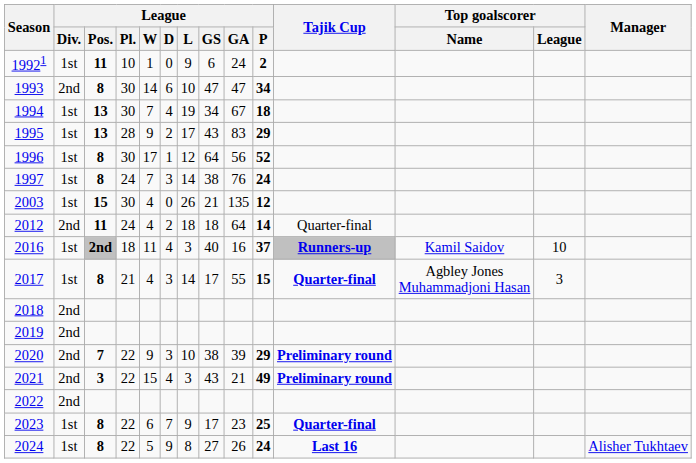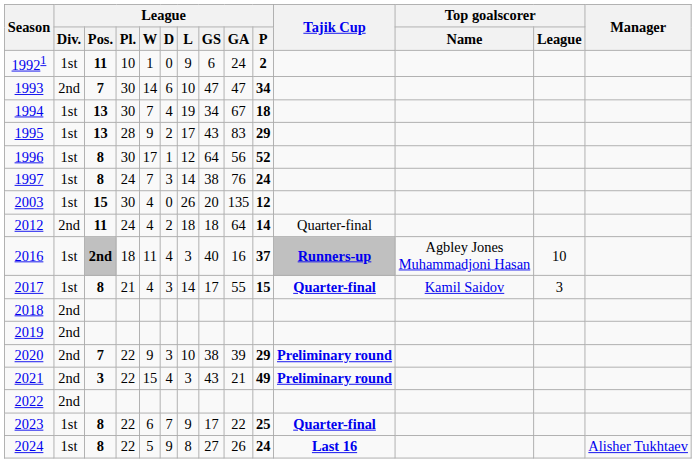1993 | League / Pos.: 8 -> 7
2003 | League / GS: 21 -> 20
2016 | Top goalscorer / Name: Kamil Saidov -> Agbley Jones Muhammadjoni Hasan
2017 | Top goalscorer / Name: Agbley Jones Muhammadjoni Hasan -> Kamil Saidov
2023 | League / GA: 23 -> 22
